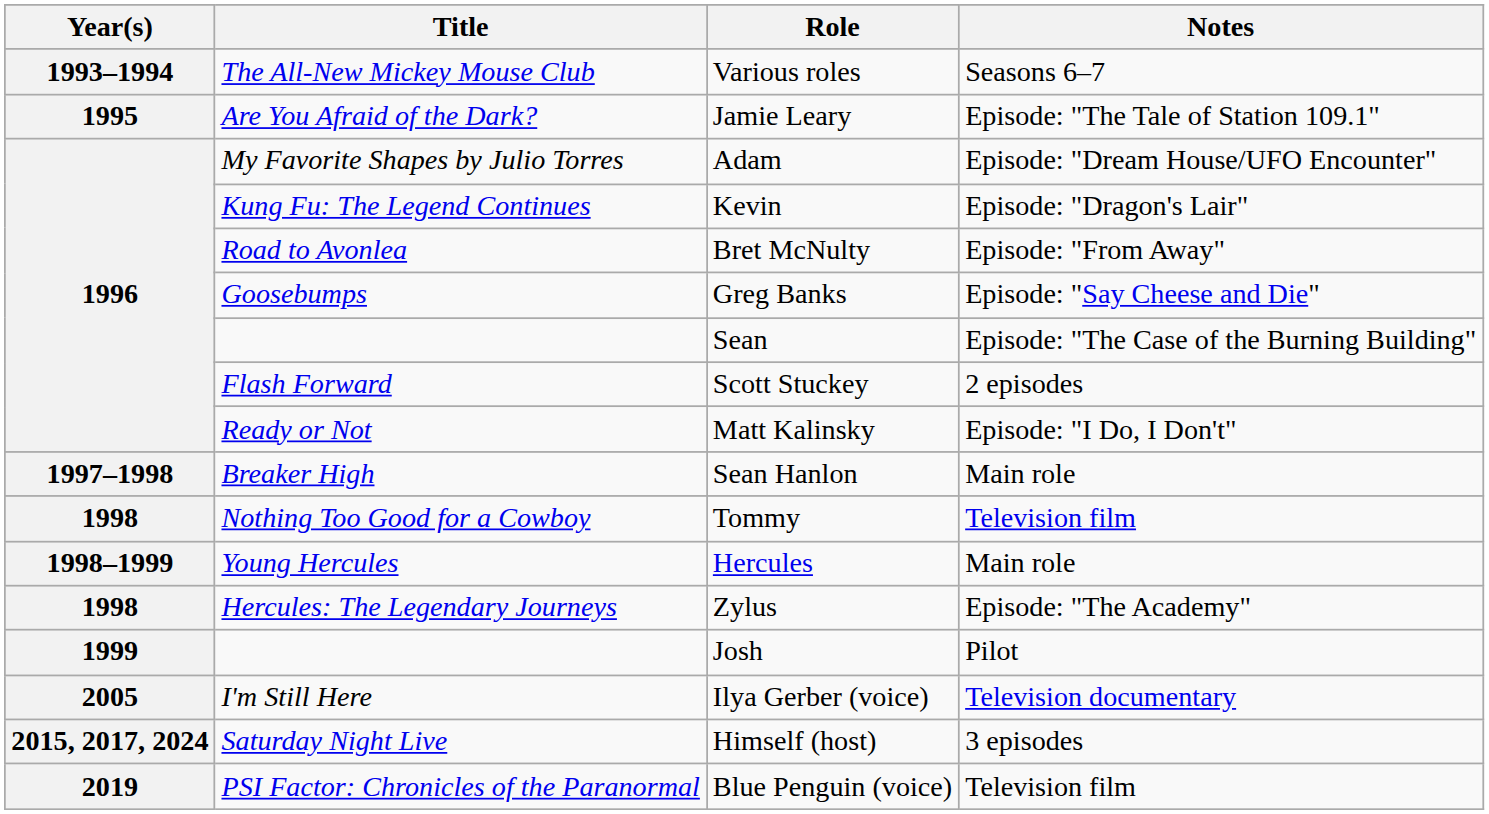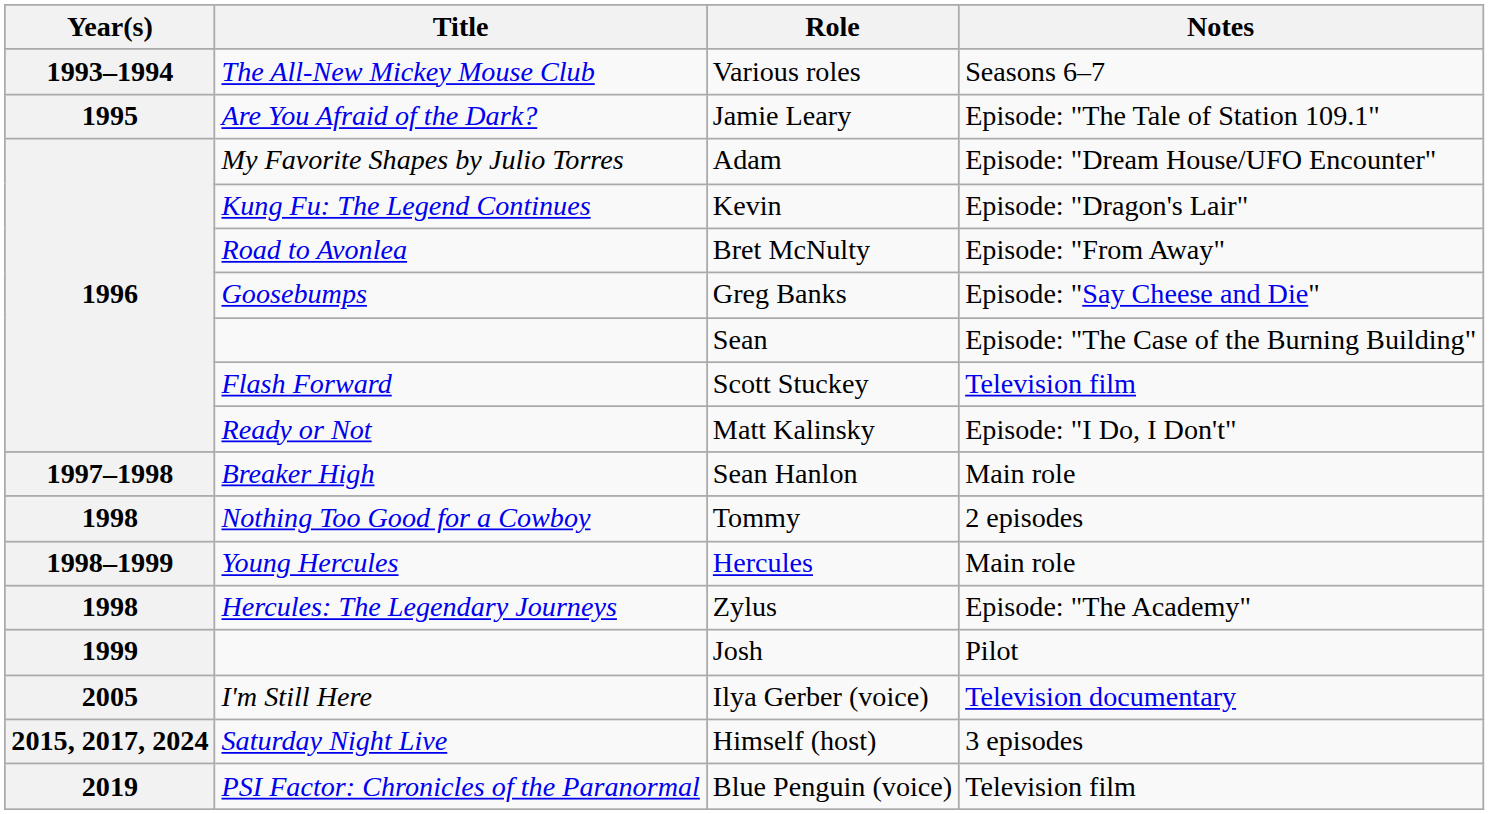Scott Stuckey | Notes: 2 episodes -> Television film
Tommy | Notes: Television film -> 2 episodes
